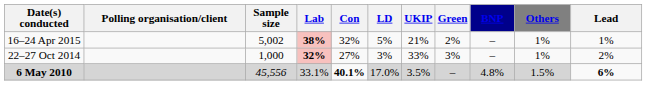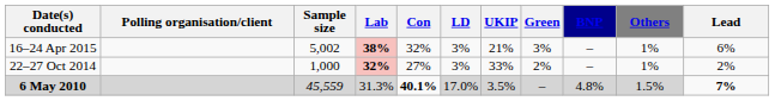16–24 Apr 2015 | LD: 5% -> 3%
16–24 Apr 2015 | Green: 2% -> 3%
16–24 Apr 2015 | Lead: 1% -> 6%
22–27 Oct 2014 | Green: 3% -> 2%
6 May 2010 | Sample size: 45,556 -> 45,559
6 May 2010 | Lab: 33.1% -> 31.3%
6 May 2010 | Lead: 6% -> 7%
